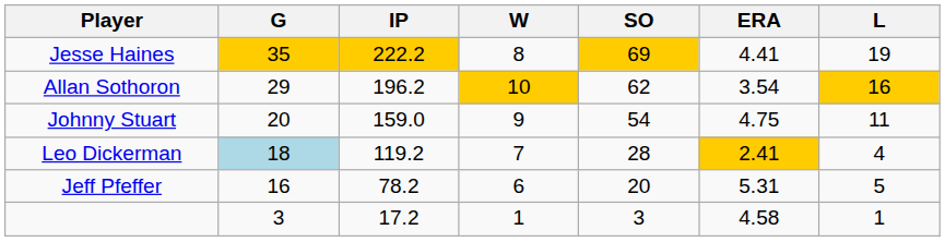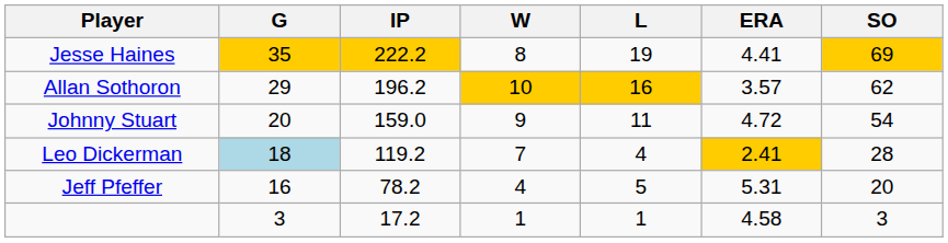columns swapped: L <-> SO
Allan Sothoron | ERA: 3.54 -> 3.57
Johnny Stuart | ERA: 4.75 -> 4.72
Jeff Pfeffer | W: 6 -> 4
